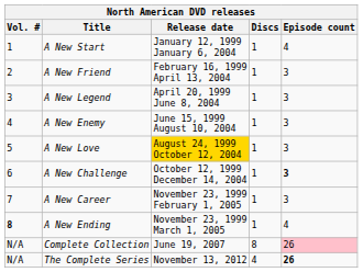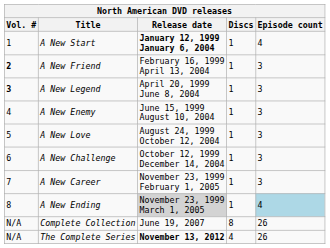A New Start | Release date: normal -> bold
A New Friend | Vol. #: normal -> bold
A New Legend | Vol. #: normal -> bold
A New Love | Release date: gold background -> no background
A New Challenge | Episode count: bold -> normal
A New Ending | Vol. #: bold -> normal
A New Ending | Release date: no background -> lightgrey background
A New Ending | Episode count: no background -> lightblue background
Complete Collection | Episode count: pink background -> no background
The Complete Series | Release date: normal -> bold
The Complete Series | Episode count: bold -> normal
